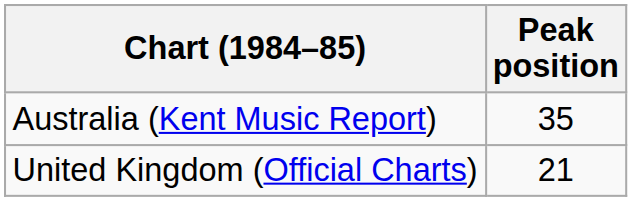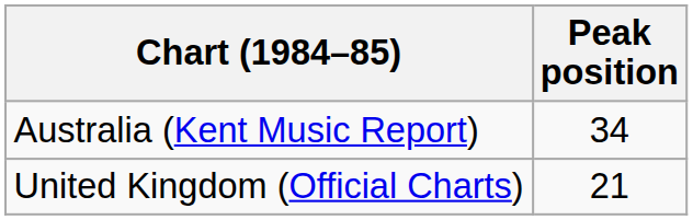Australia (Kent Music Report) | Peak position: 35 -> 34
